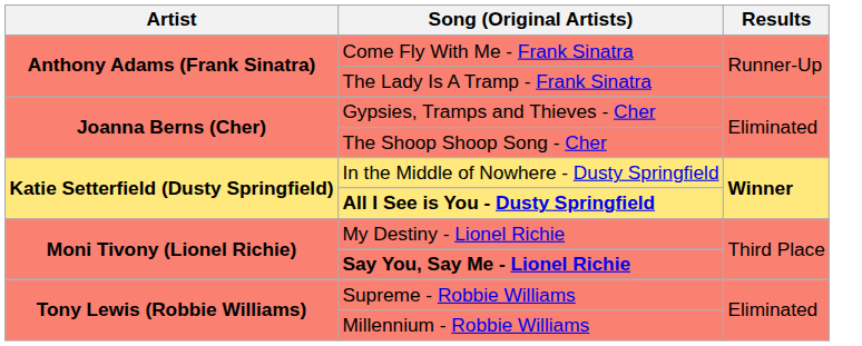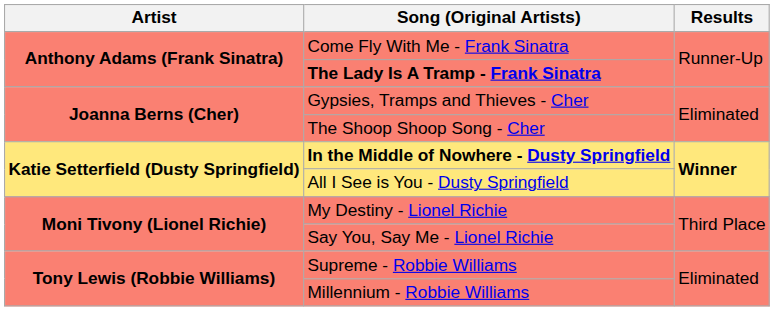The Lady Is A Tramp - Frank Sinatra | Song (Original Artists): normal -> bold
In the Middle of Nowhere - Dusty Springfield | Song (Original Artists): normal -> bold
All I See is You - Dusty Springfield | Song (Original Artists): bold -> normal
Say You, Say Me - Lionel Richie | Song (Original Artists): bold -> normal
